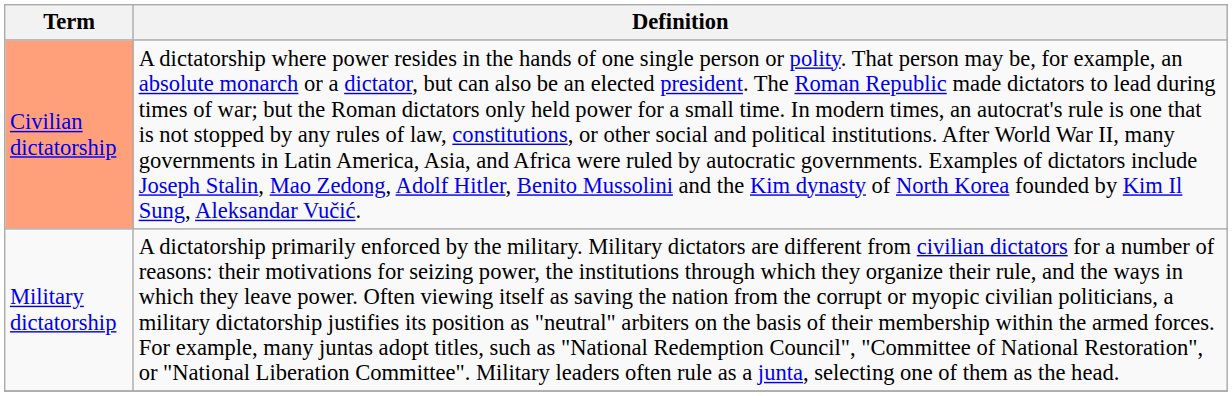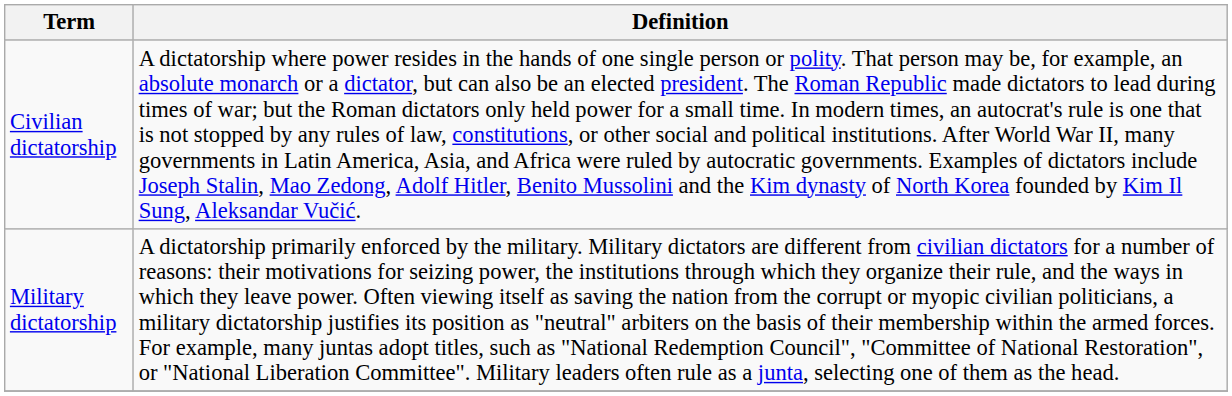Civilian dictatorship | Term: lightsalmon background -> no background
